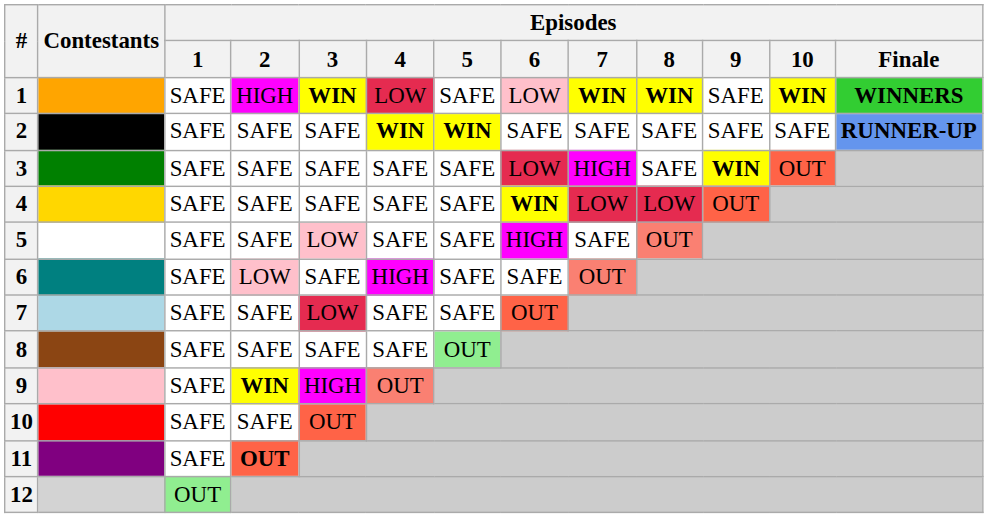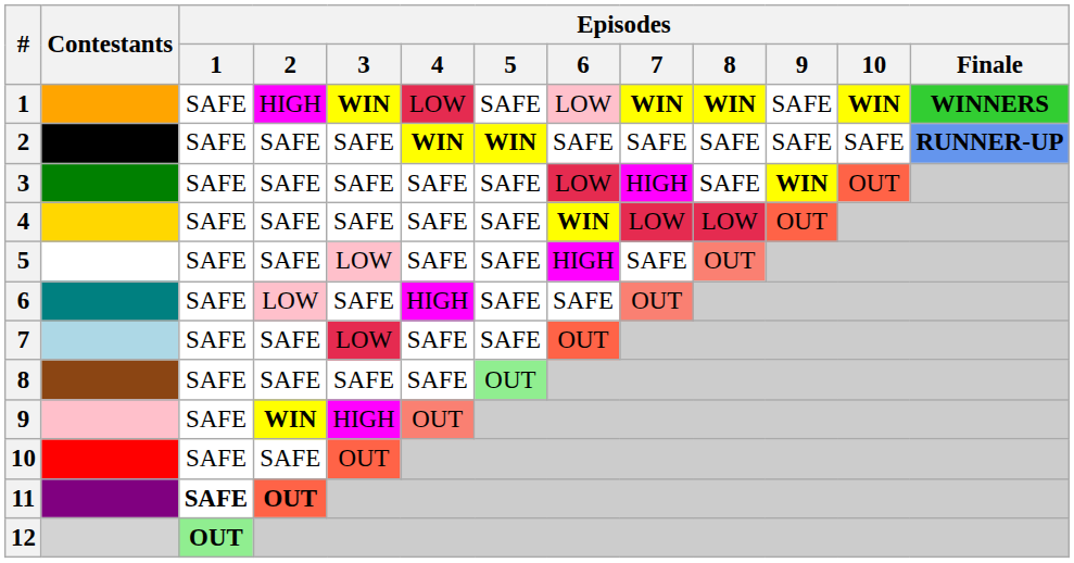11 | Episodes / 1: normal -> bold
12 | Episodes / 1: normal -> bold
